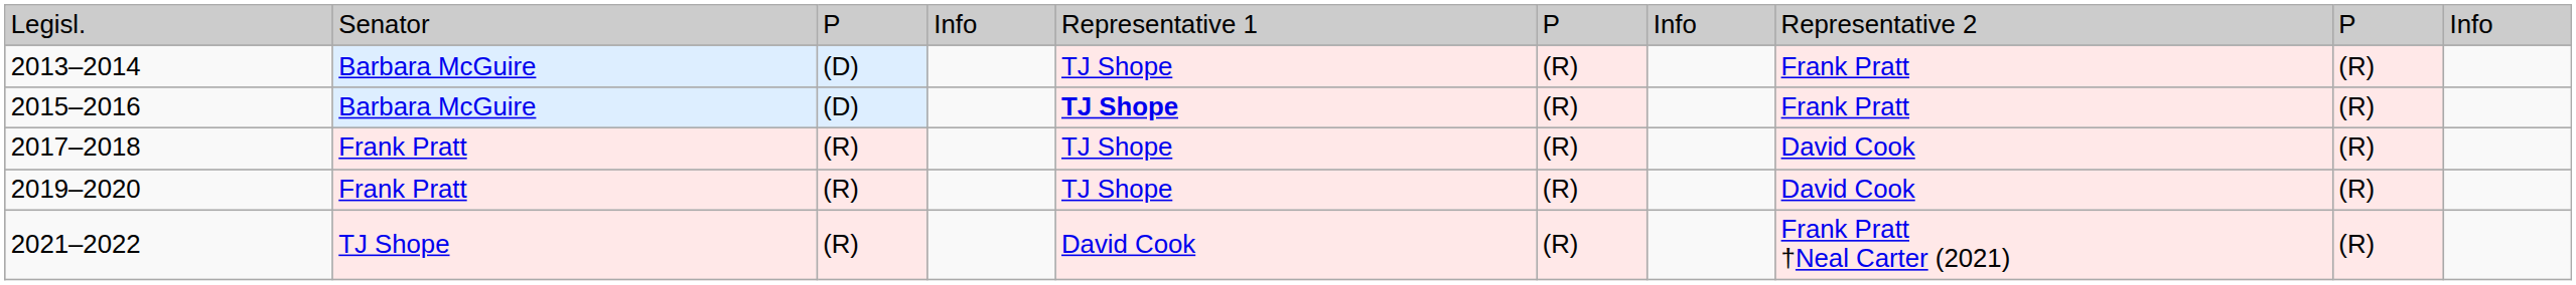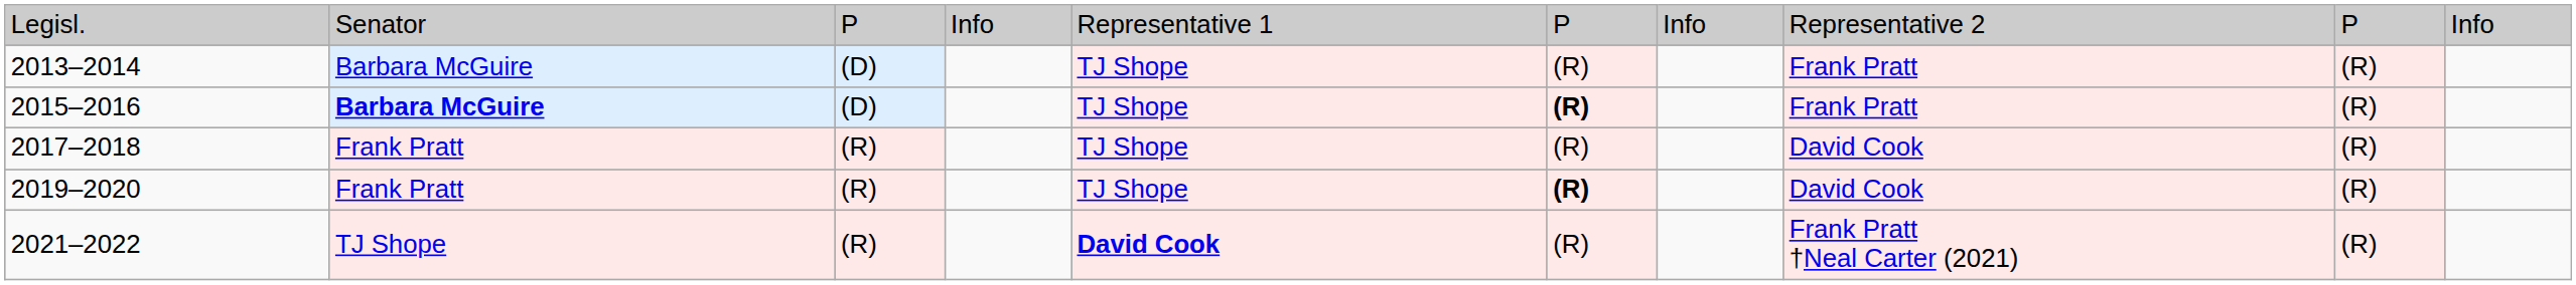2015–2016 | column 2: normal -> bold
2015–2016 | column 5: bold -> normal
2015–2016 | column 6: normal -> bold
2019–2020 | column 6: normal -> bold
2021–2022 | column 5: normal -> bold
